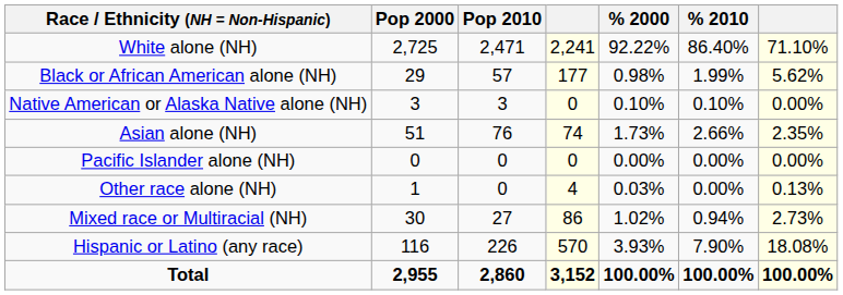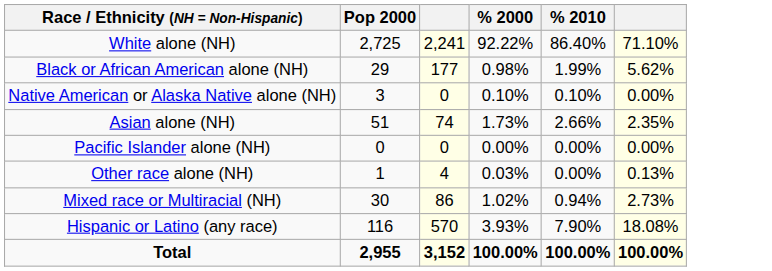- column: Pop 2010 | 2,471 | 57 | 3 | 76 | 0 | 0 | 27 | 226 | 2,860
